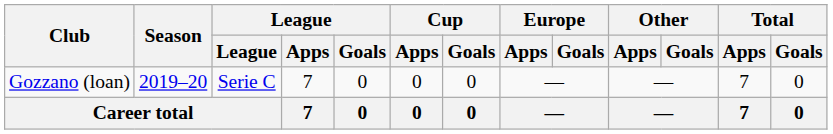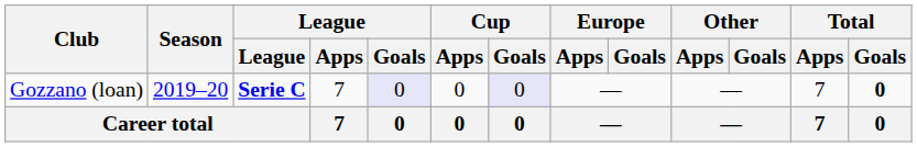Gozzano (loan) | League: normal -> bold
Gozzano (loan) | League / Goals: no background -> lavender background
Gozzano (loan) | Cup / Goals: no background -> lavender background
Gozzano (loan) | Total / Goals: normal -> bold
